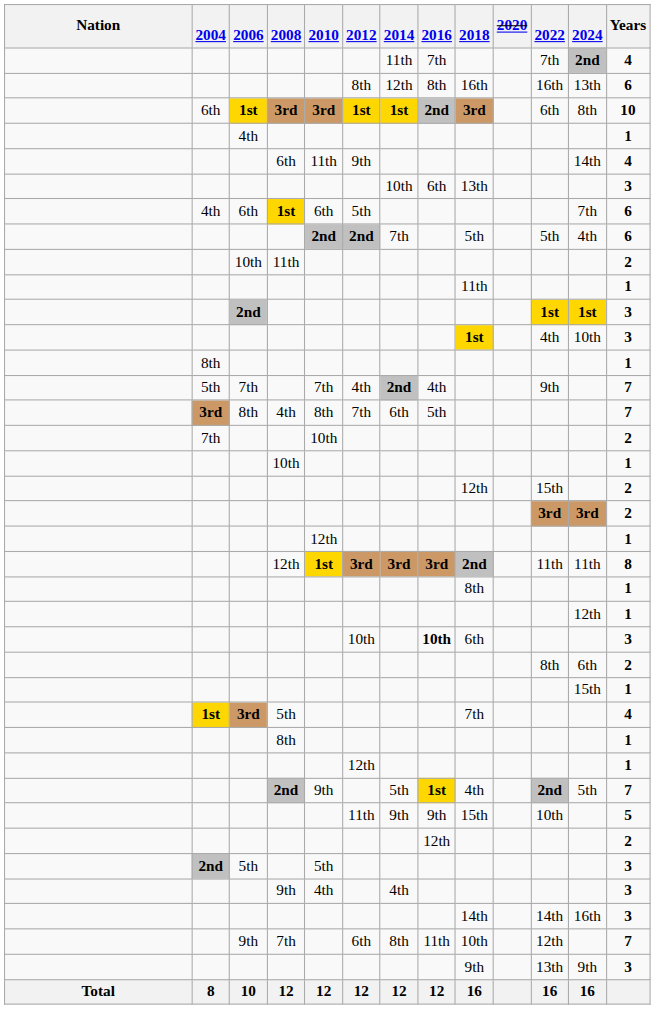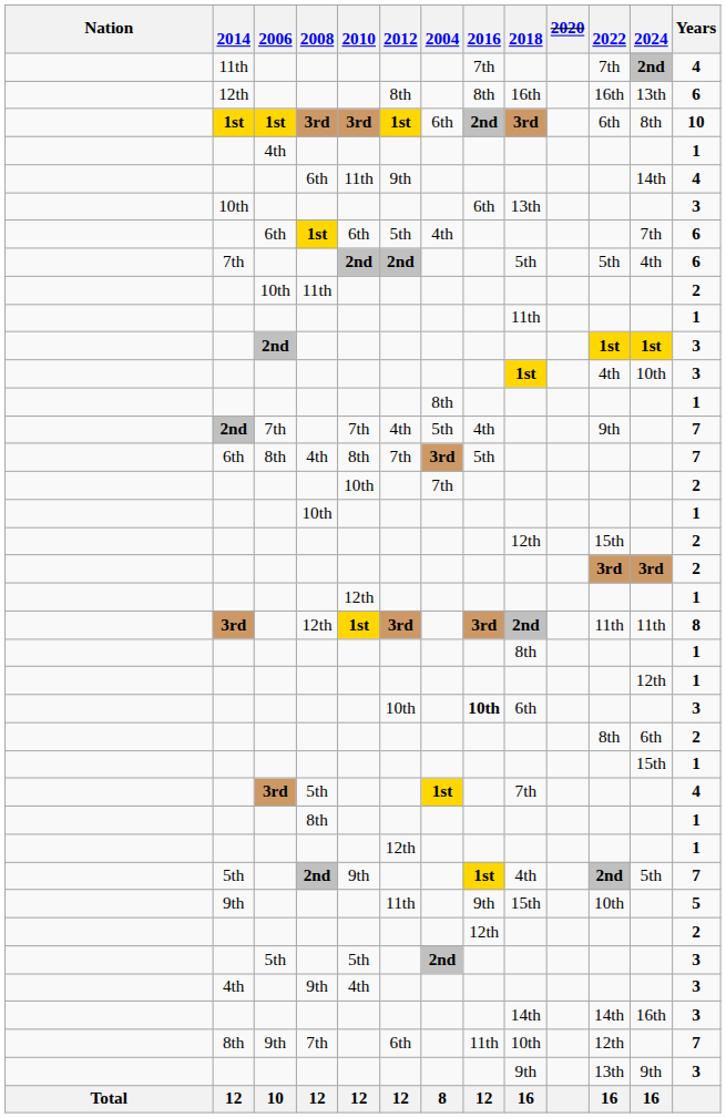columns swapped: 2004 <-> 2014
